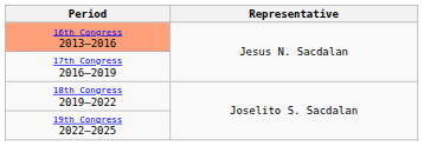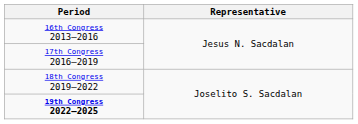16th Congress 2013–2016 | Period: lightsalmon background -> no background
19th Congress 2022–2025 | Period: normal -> bold
